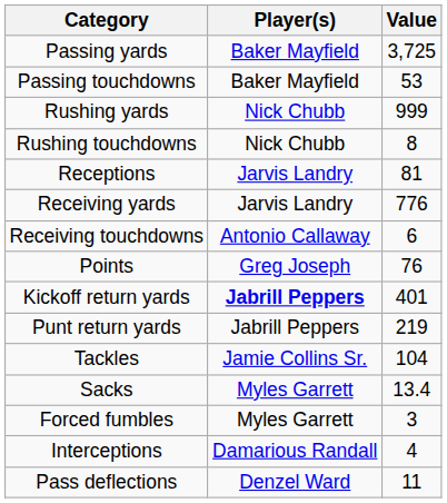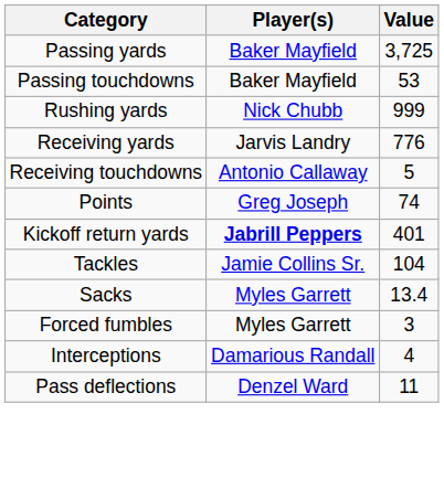- row: Rushing touchdowns | Nick Chubb | 8
- row: Receptions | Jarvis Landry | 81
Receiving touchdowns | Value: 6 -> 5
Points | Value: 76 -> 74
- row: Punt return yards | Jabrill Peppers | 219
